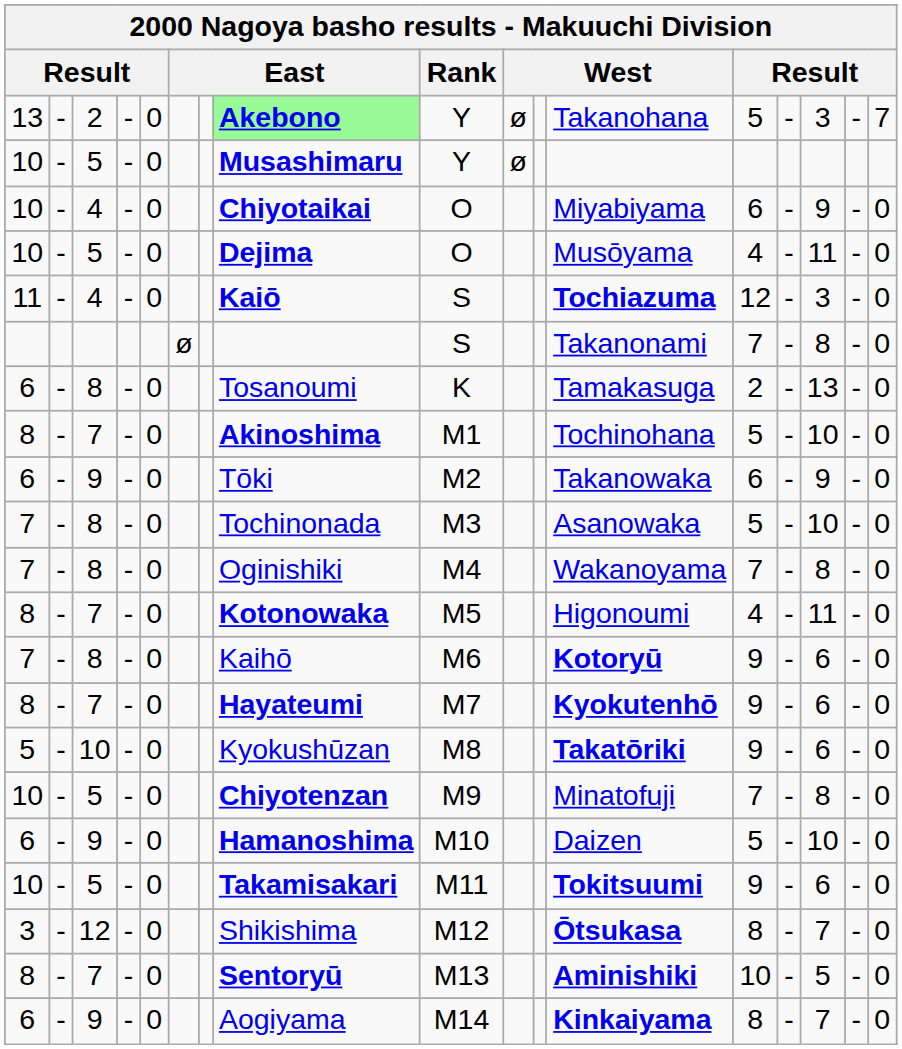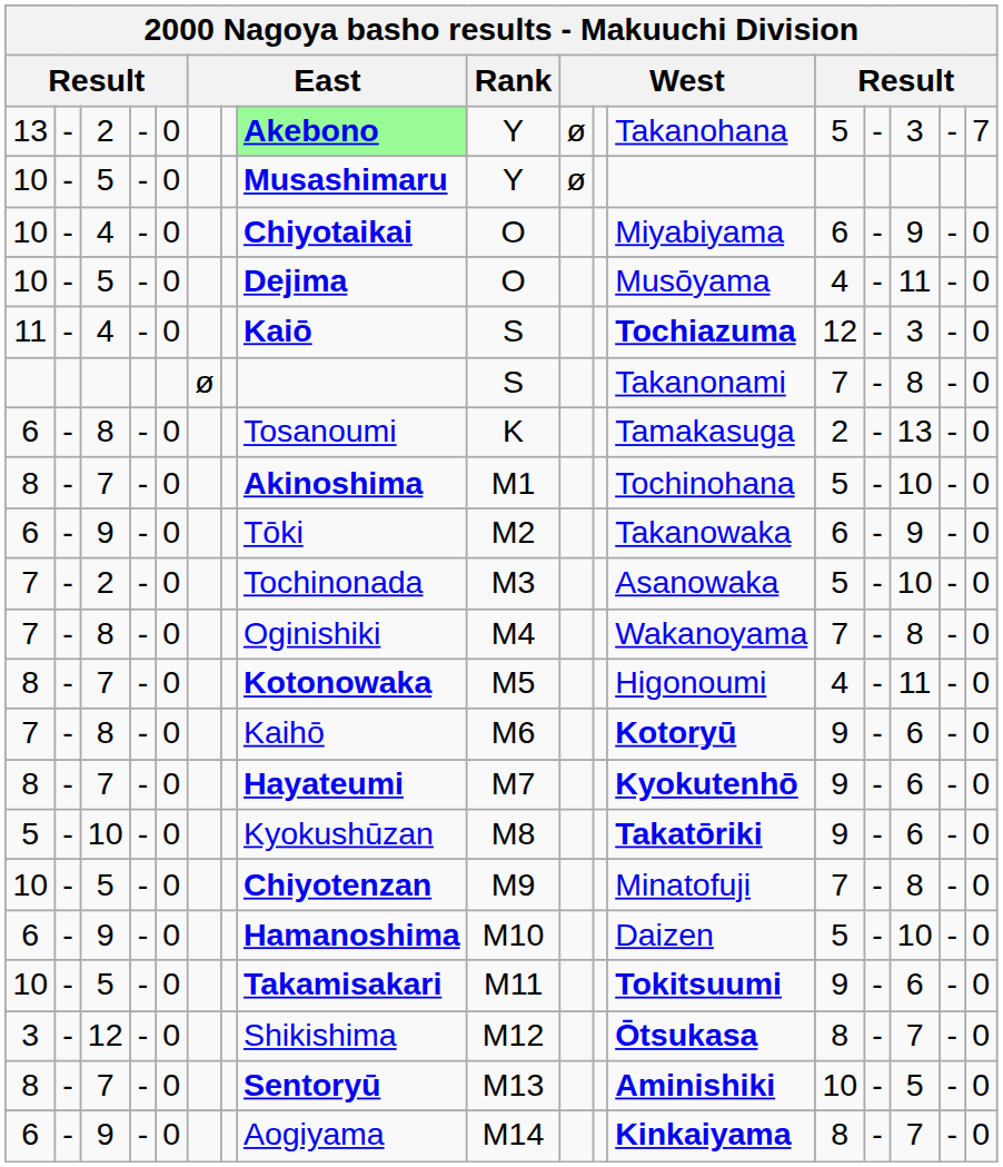row 12 | column 3: 8 -> 2
